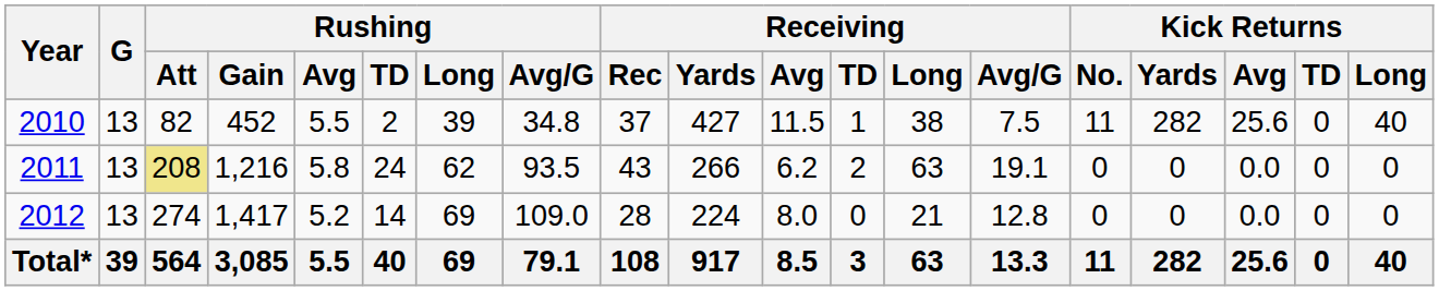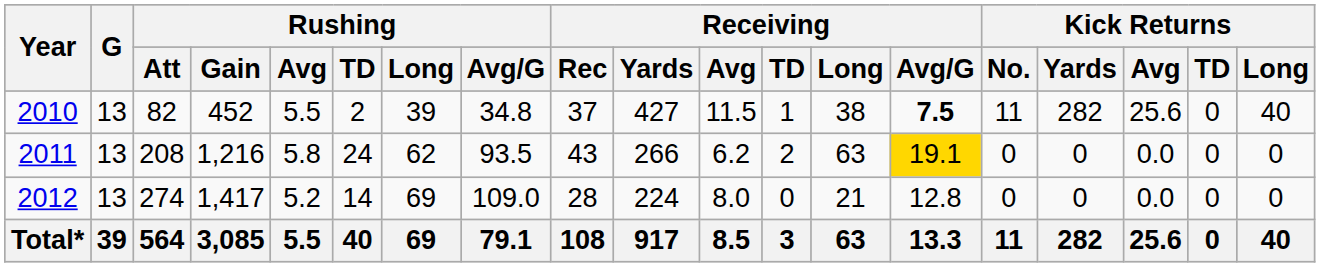2010 | Receiving / Avg/G: normal -> bold
2011 | Rushing / Att: khaki background -> no background
2011 | Receiving / Avg/G: no background -> gold background
